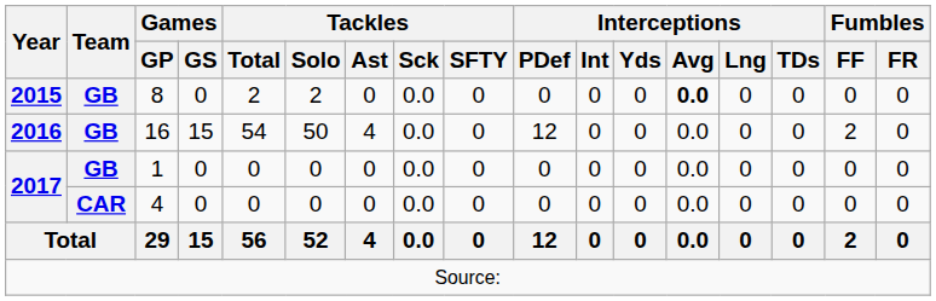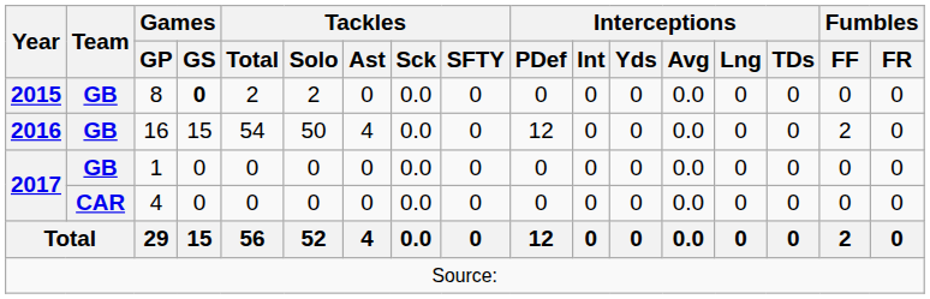8 | Games / GS: normal -> bold
8 | Interceptions / Avg: bold -> normal
